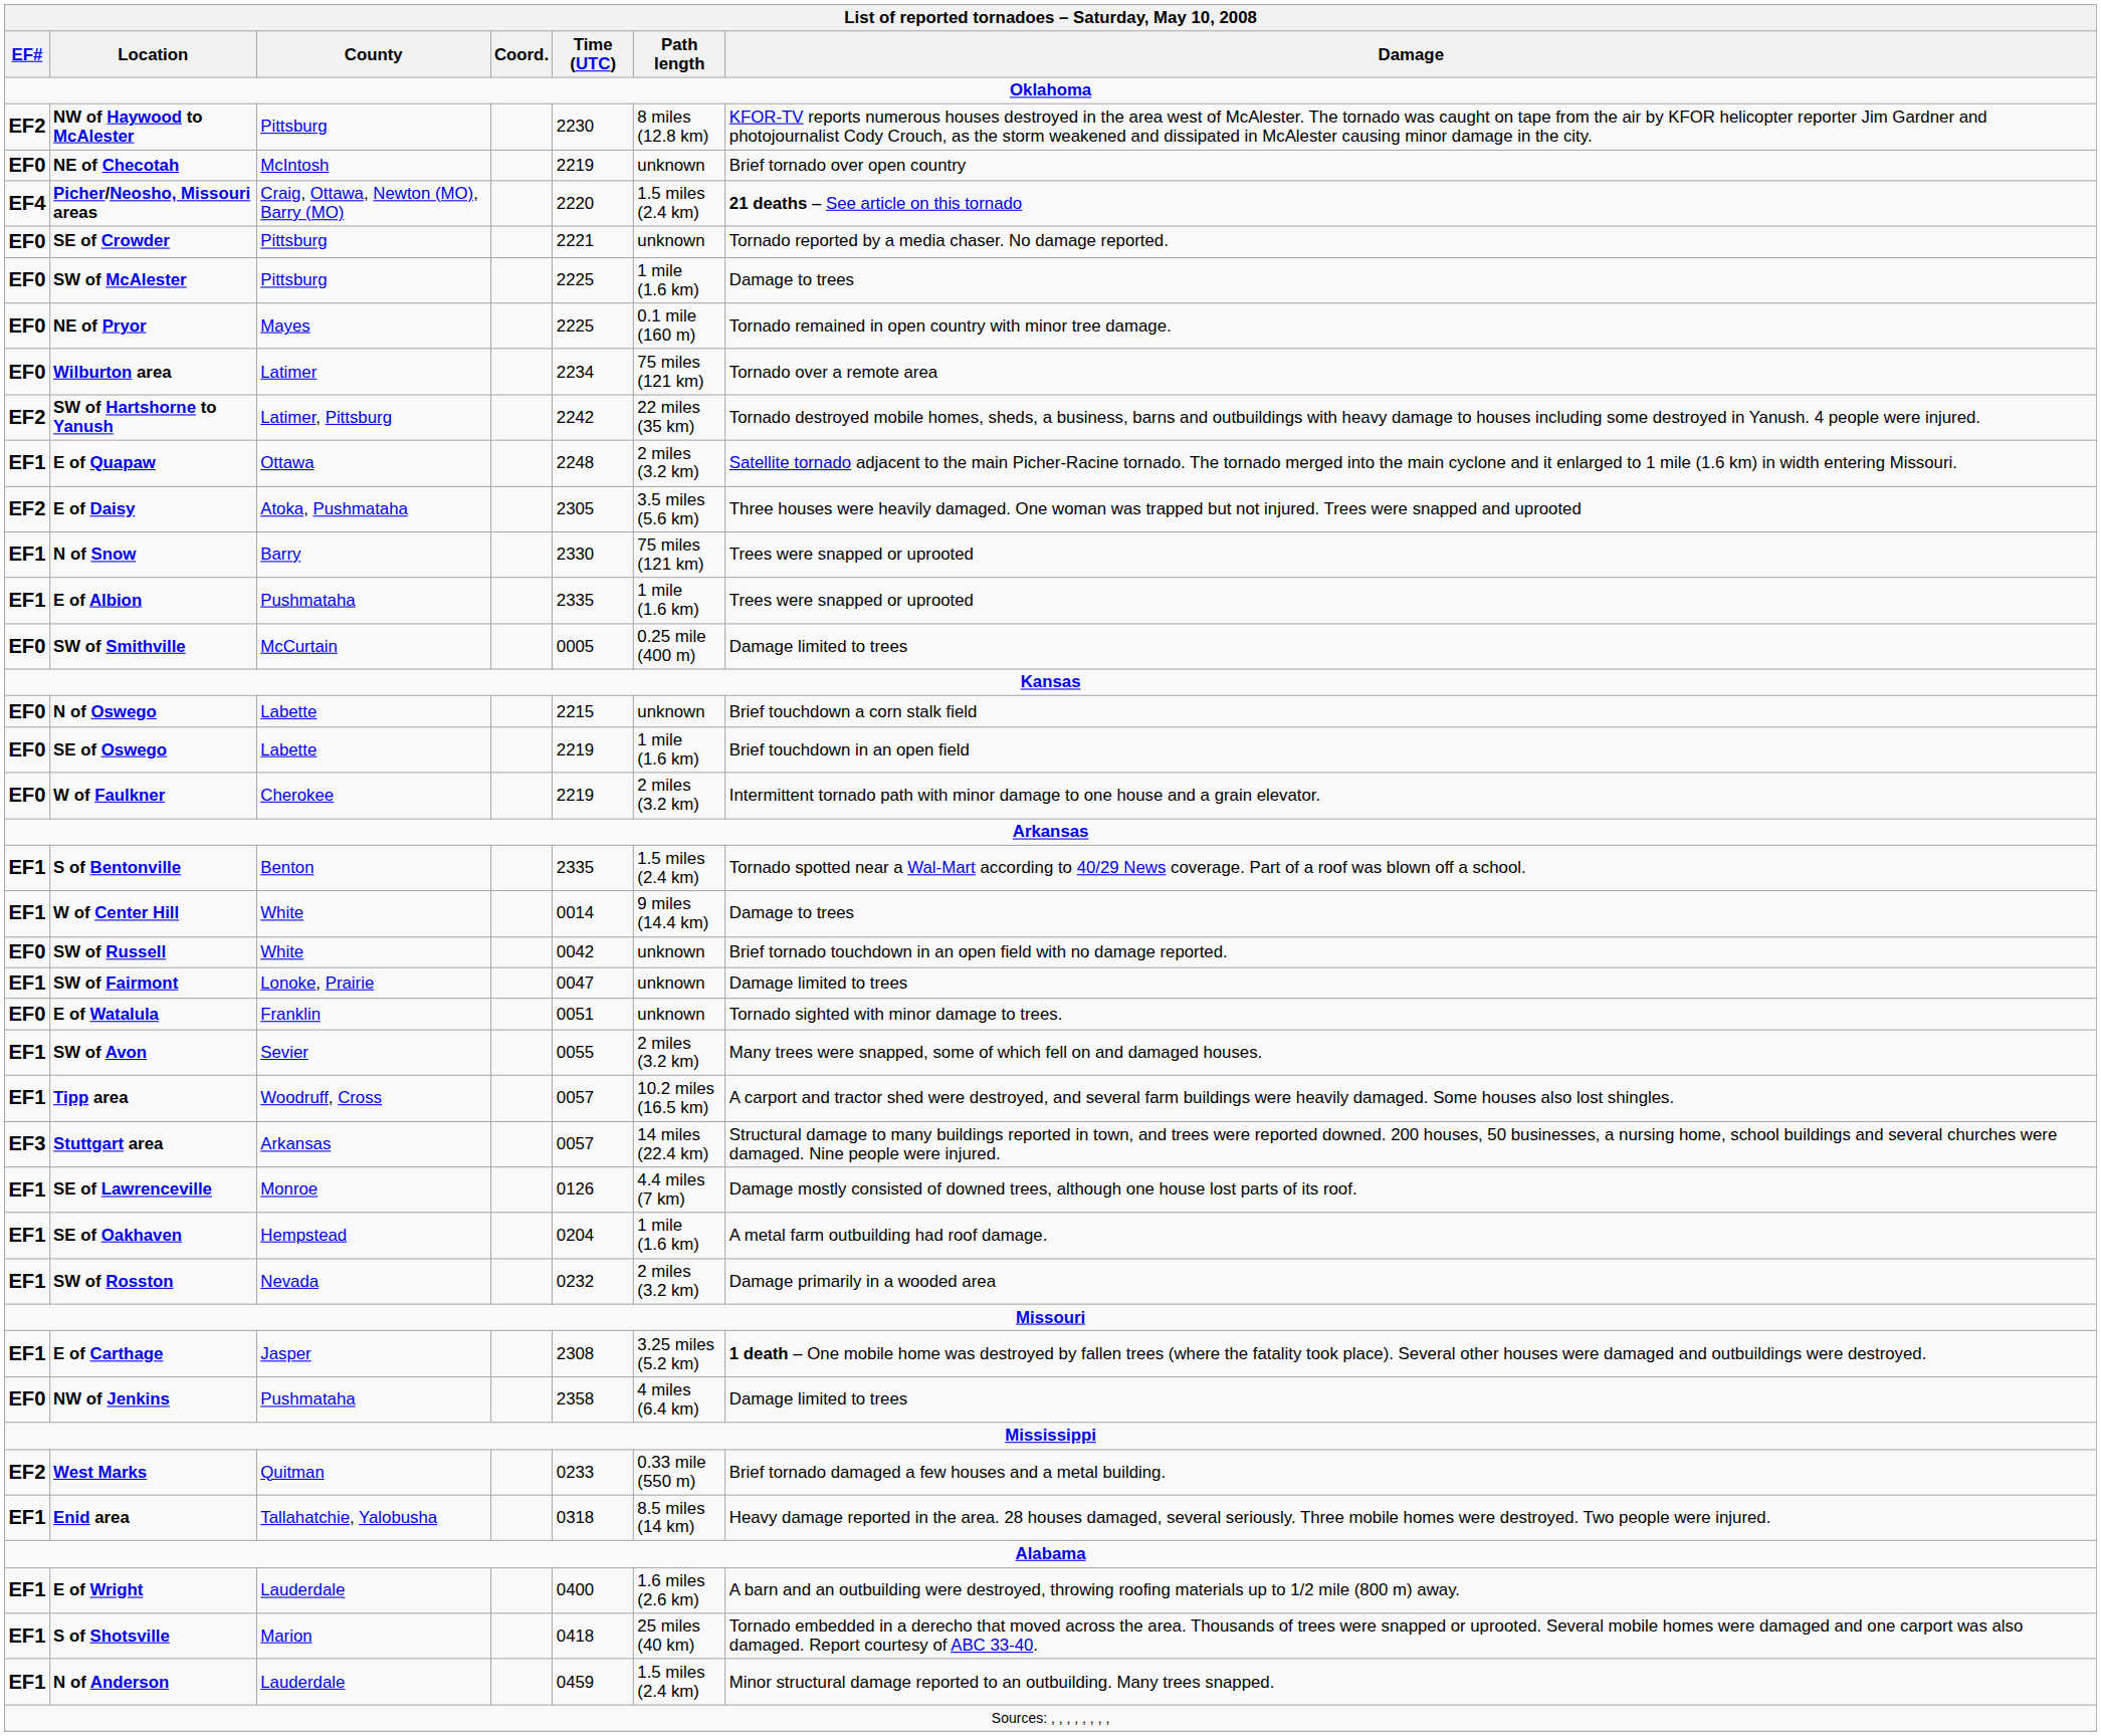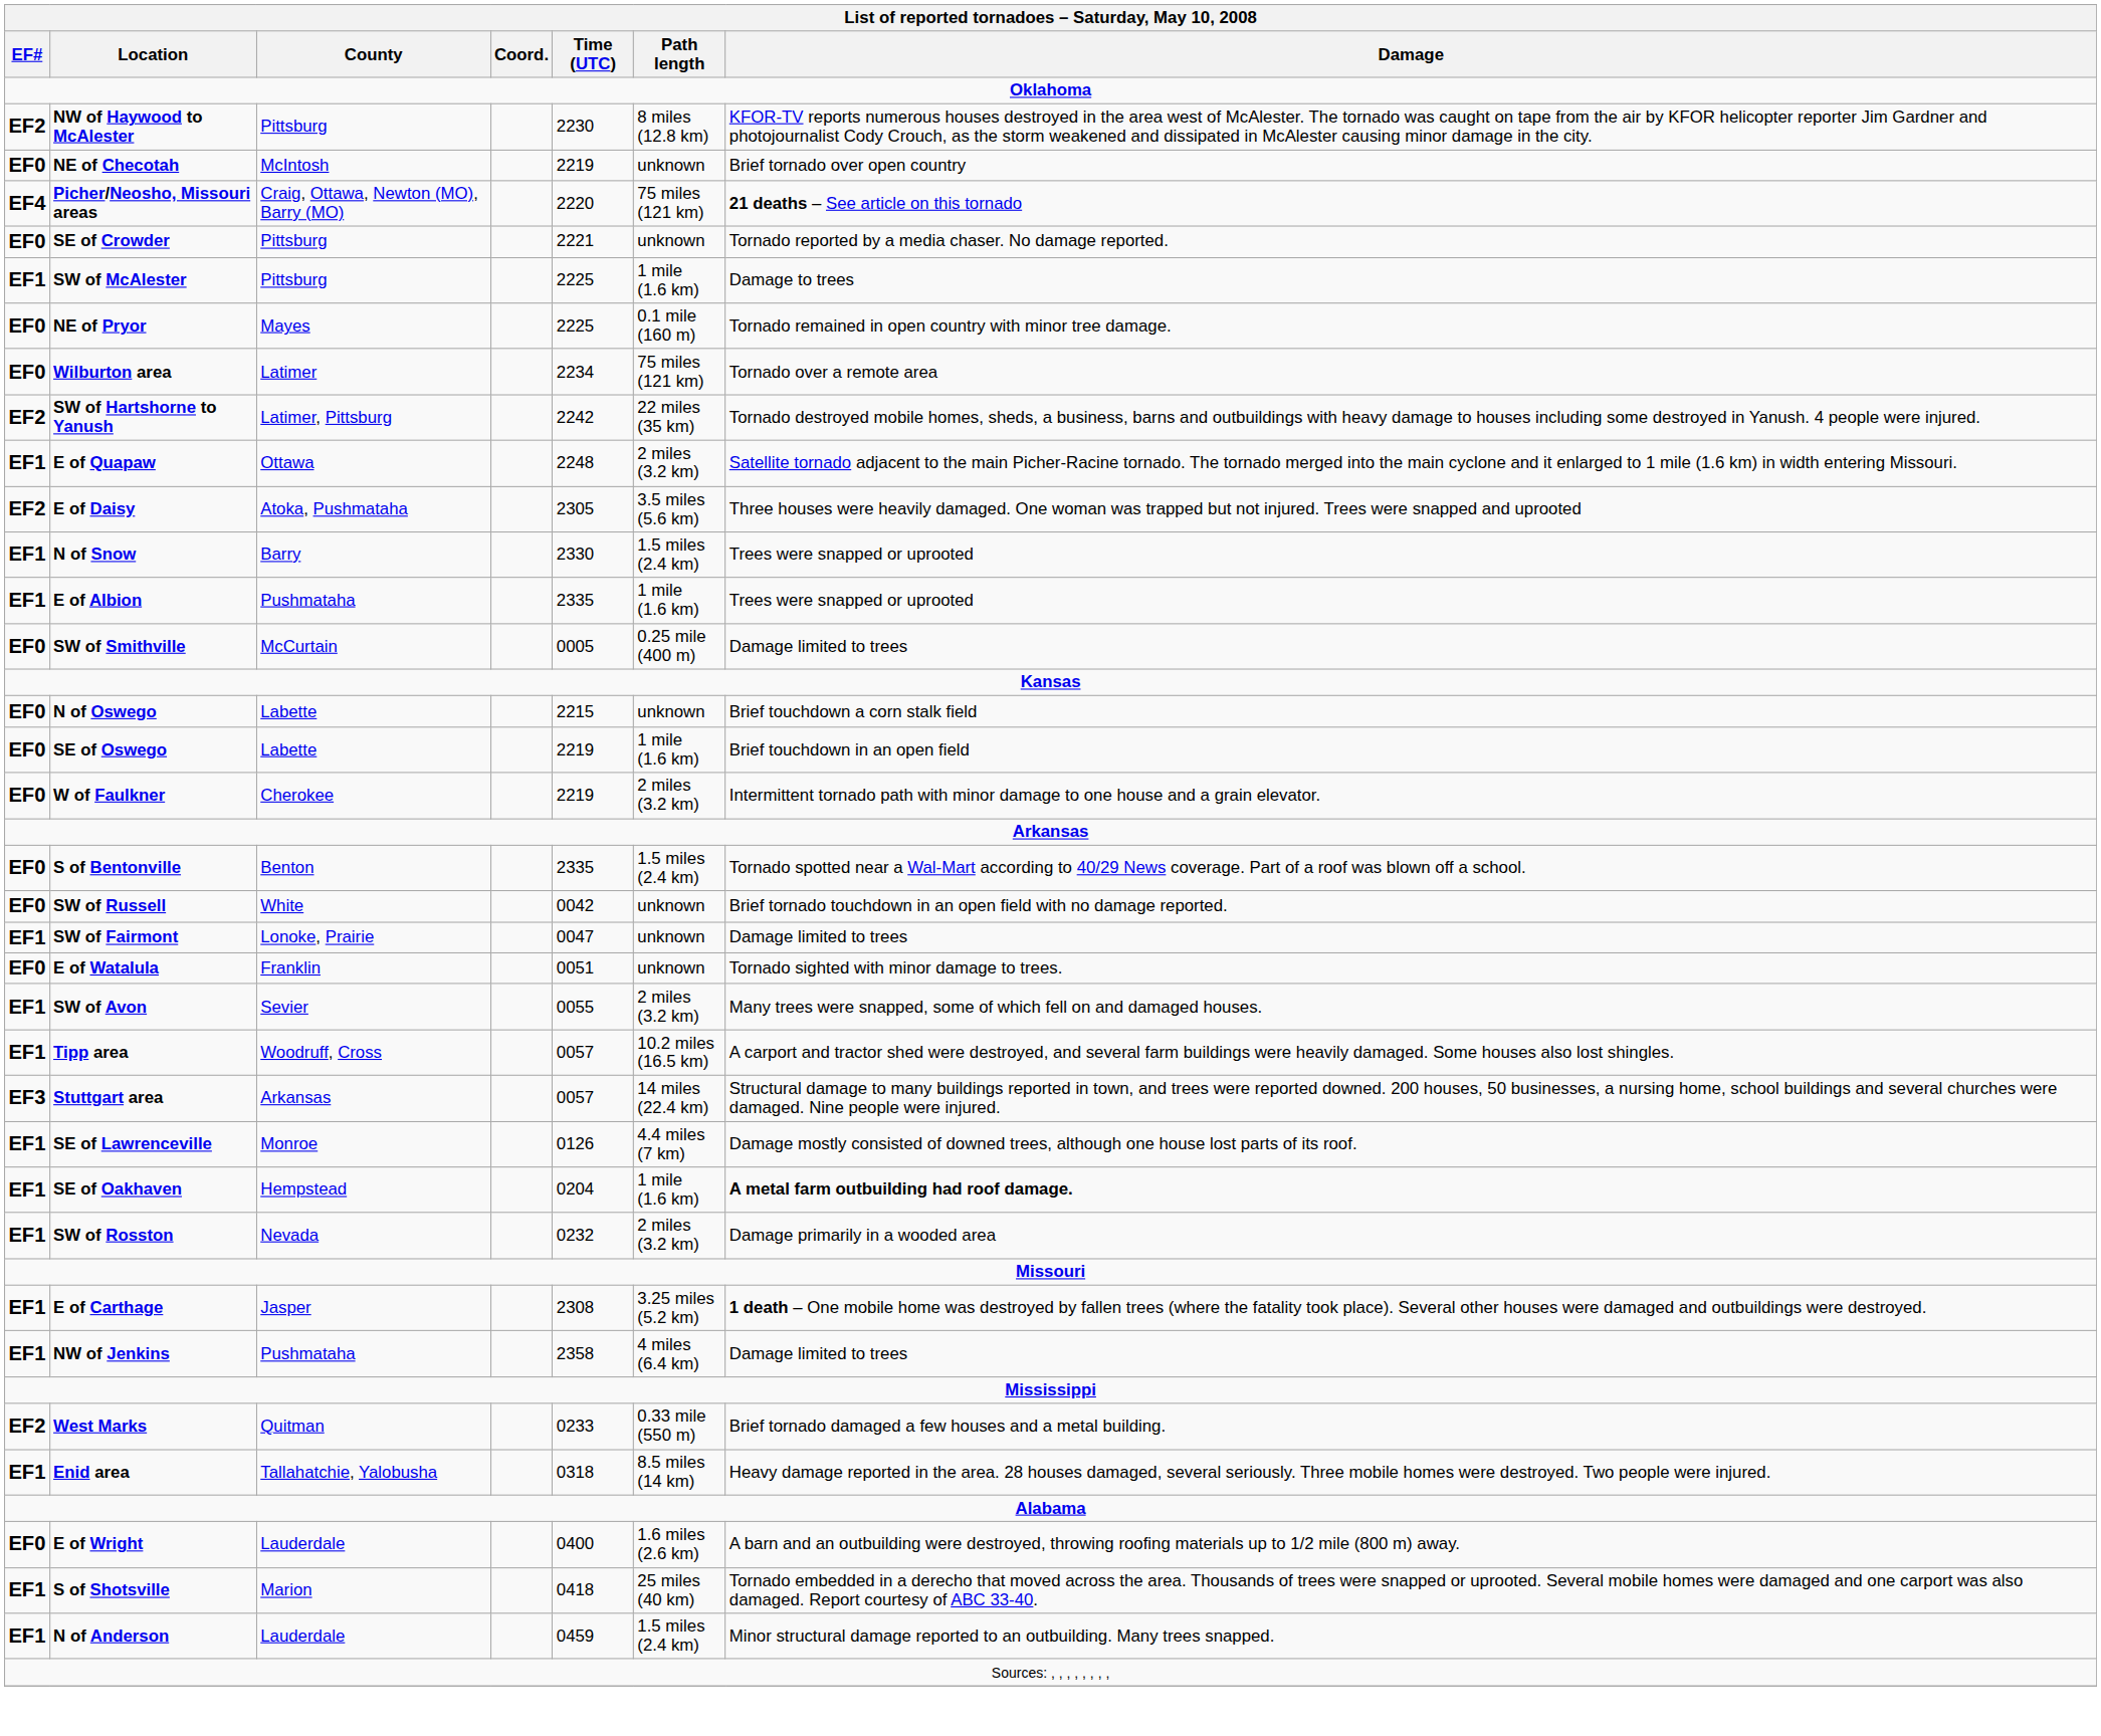Picher/Neosho, Missouri areas | Path length: 1.5 miles (2.4 km) -> 75 miles (121 km)
SW of McAlester | EF#: EF0 -> EF1
N of Snow | Path length: 75 miles (121 km) -> 1.5 miles (2.4 km)
S of Bentonville | EF#: EF1 -> EF0
- row: EF1 | W of Center Hill | White | 0014 | 9 miles (14.4 km) | Damage to trees
SE of Oakhaven | Damage: normal -> bold
NW of Jenkins | EF#: EF0 -> EF1
E of Wright | EF#: EF1 -> EF0
